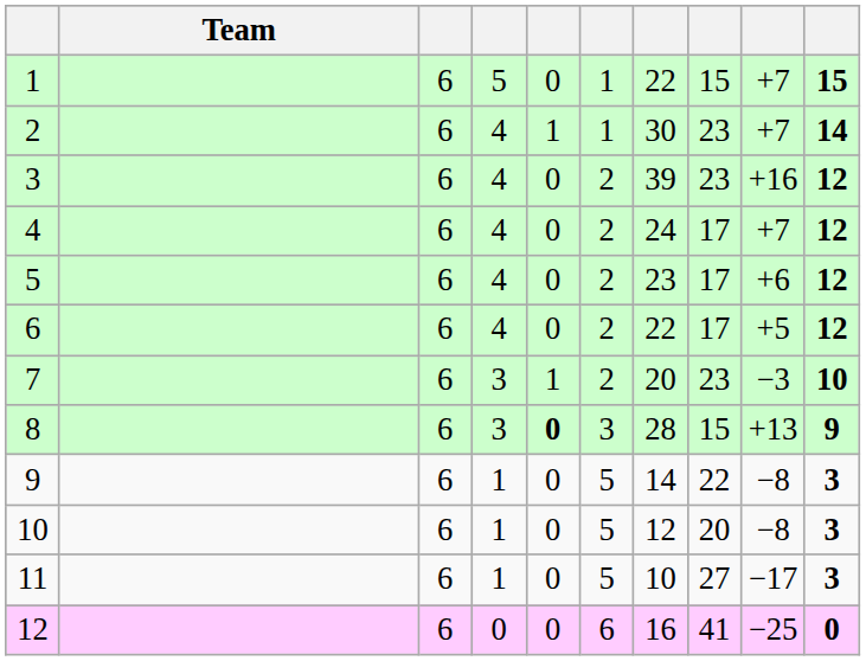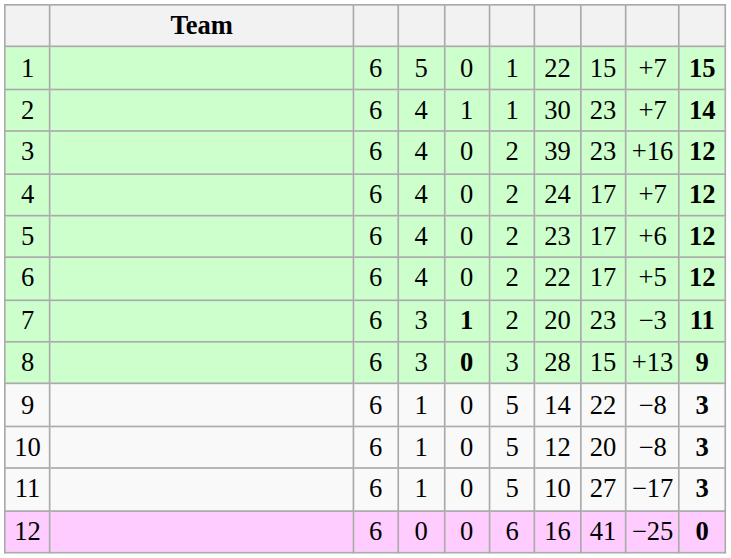7 | column 5: normal -> bold
7 | column 10: 10 -> 11
